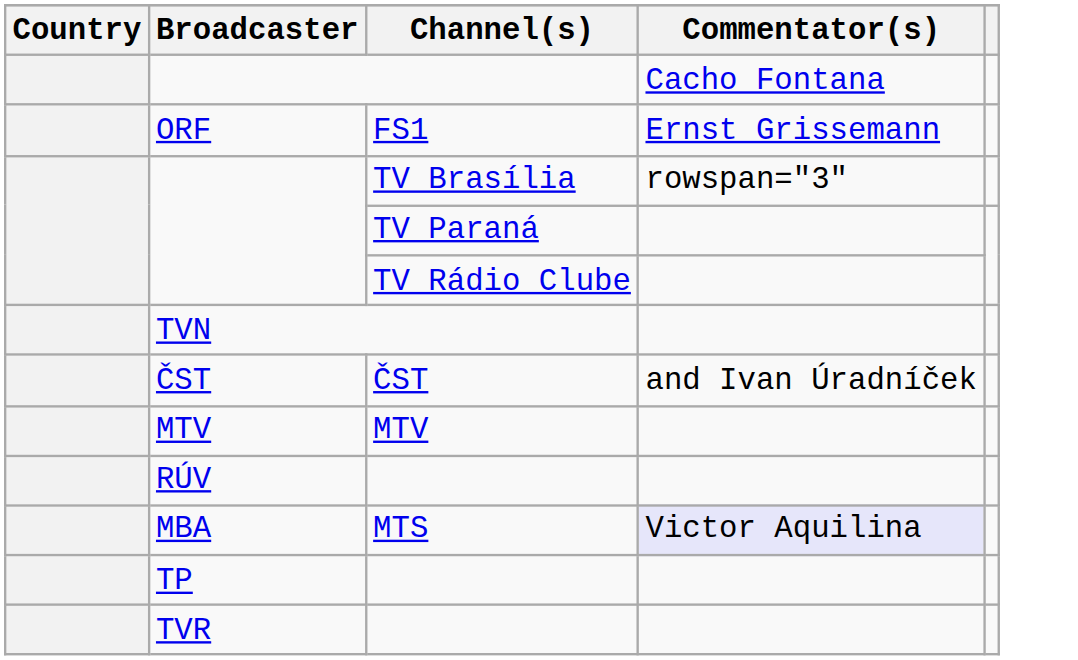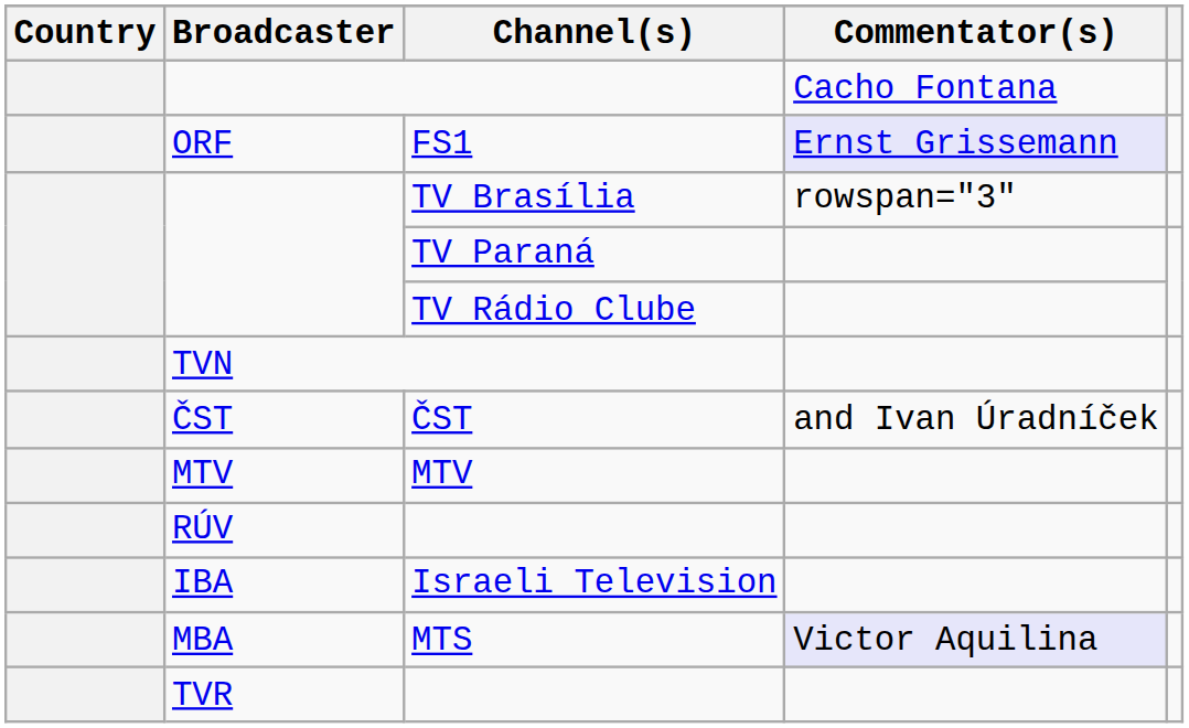ORF | Commentator(s): no background -> lavender background
+ row: IBA | Israeli Television
- row: TP
